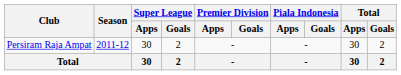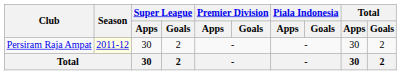Persiram Raja Ampat | Season: no background -> lightyellow background
